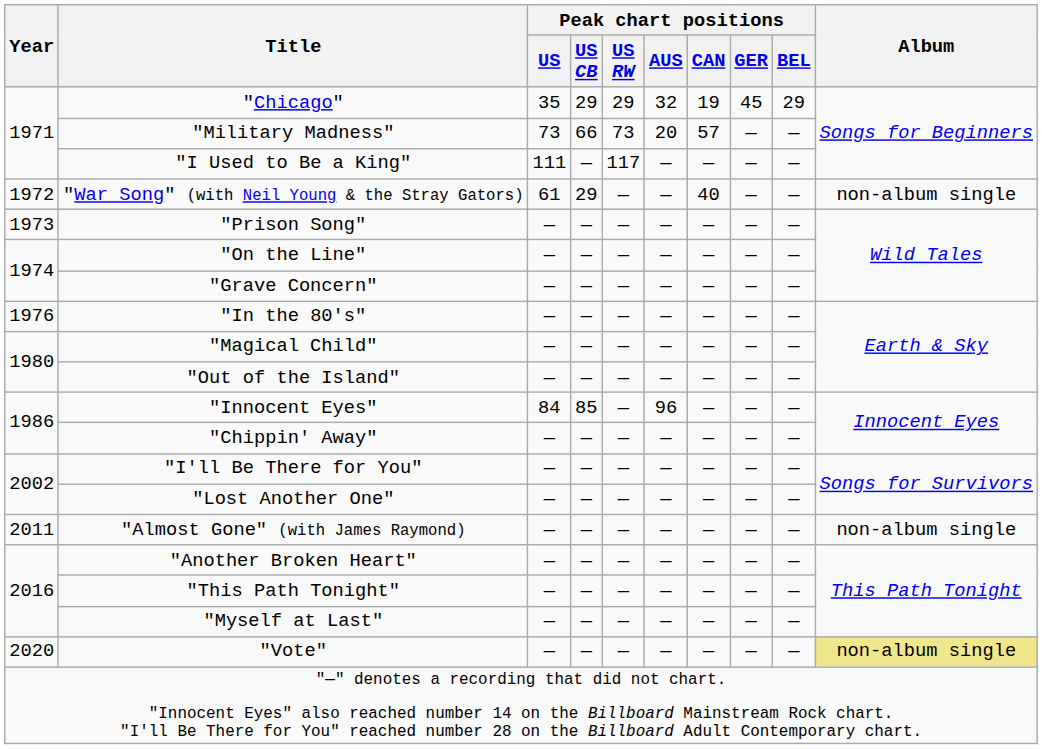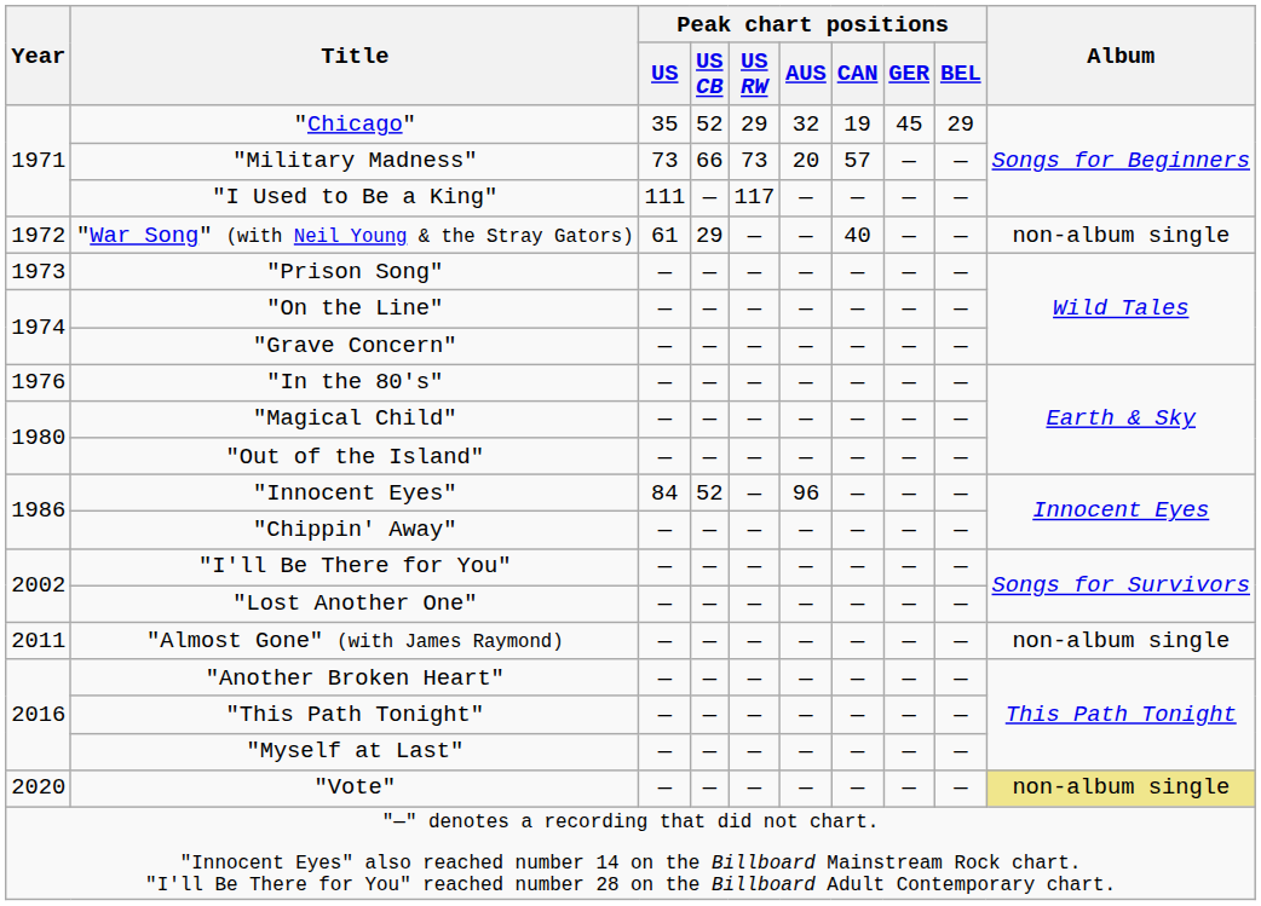"Chicago" | Peak chart positions / US CB: 29 -> 52
"Innocent Eyes" | Peak chart positions / US CB: 85 -> 52
